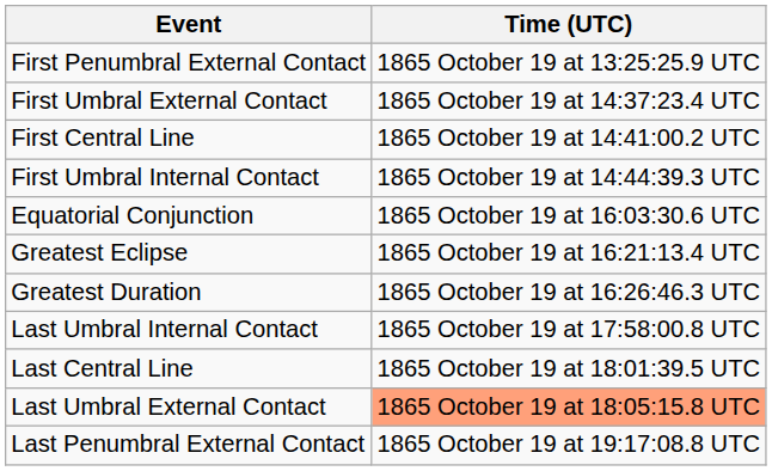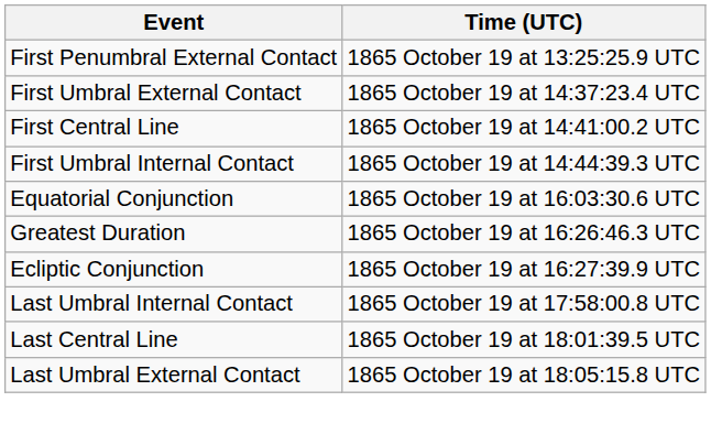- row: Greatest Eclipse | 1865 October 19 at 16:21:13.4 UTC
+ row: Ecliptic Conjunction | 1865 October 19 at 16:27:39.9 UTC
Last Umbral External Contact | Time (UTC): lightsalmon background -> no background
- row: Last Penumbral External Contact | 1865 October 19 at 19:17:08.8 UTC
